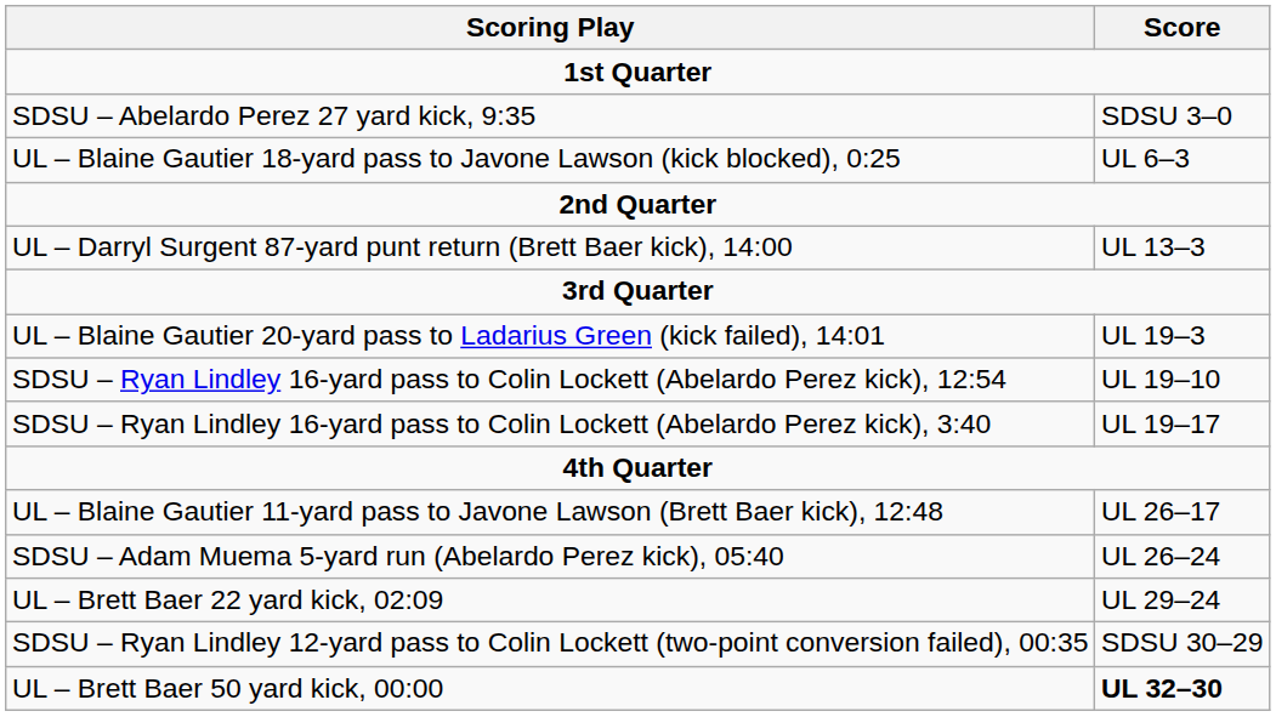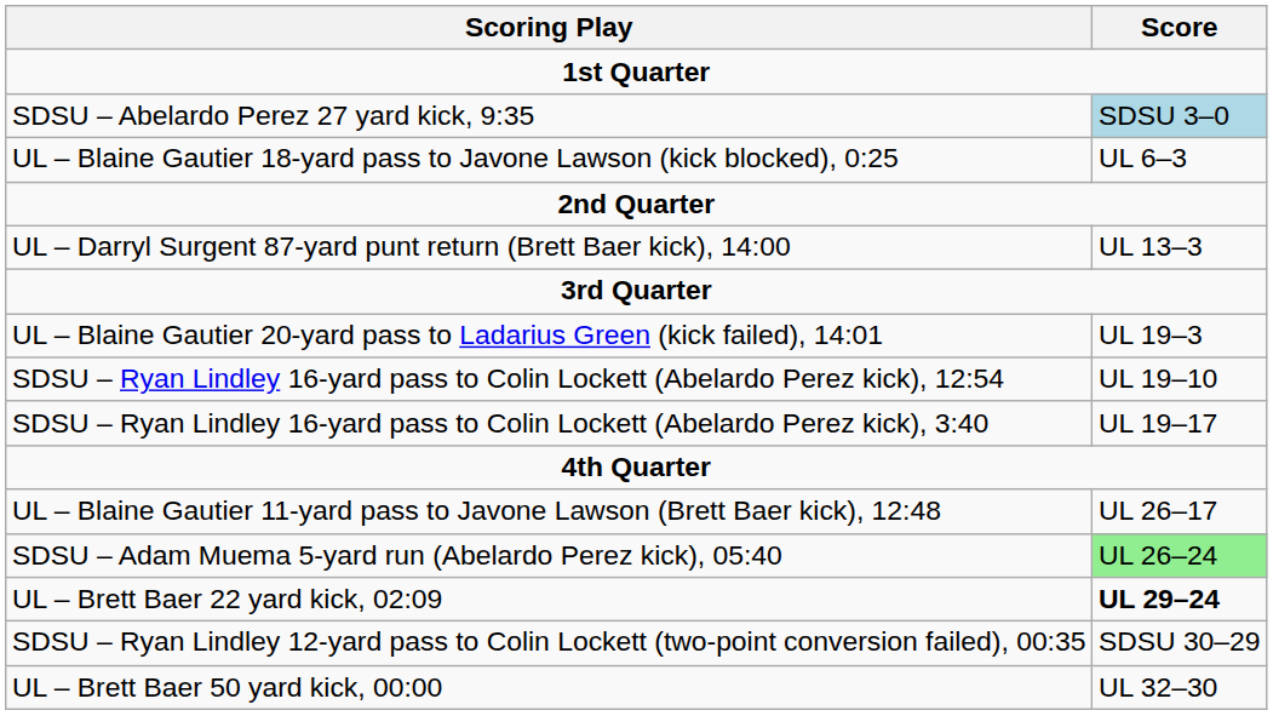SDSU – Abelardo Perez 27 yard kick, 9:35 | Score: no background -> lightblue background
SDSU – Adam Muema 5-yard run (Abelardo Perez kick), 05:40 | Score: no background -> lightgreen background
UL – Brett Baer 22 yard kick, 02:09 | Score: normal -> bold
UL – Brett Baer 50 yard kick, 00:00 | Score: bold -> normal
